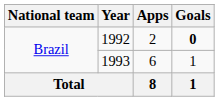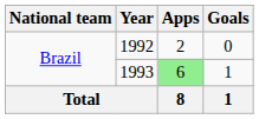1992 | Goals: bold -> normal
1993 | Apps: no background -> lightgreen background
